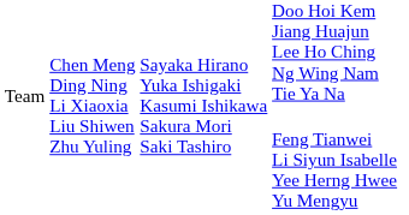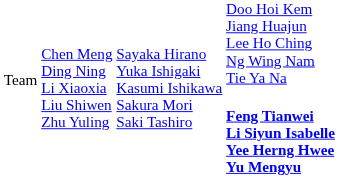row 2 | column 4: normal -> bold
